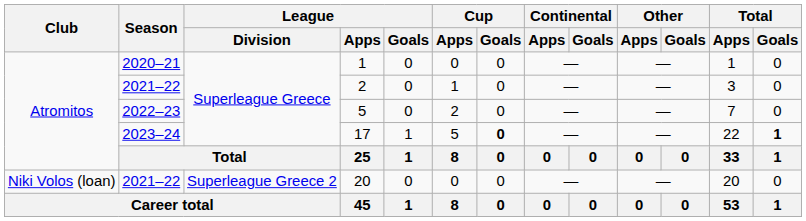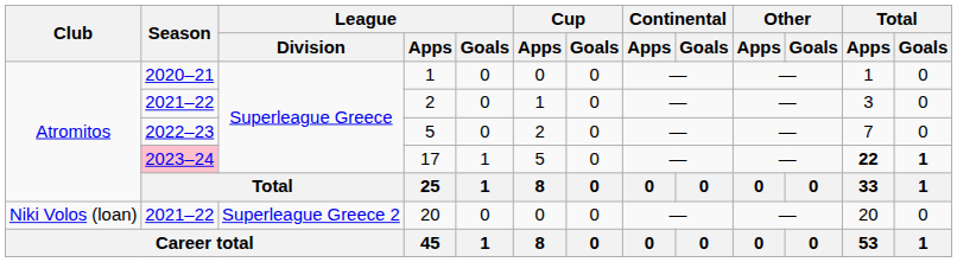17 | Season: no background -> pink background
17 | Cup / Goals: bold -> normal
17 | Total / Apps: normal -> bold
